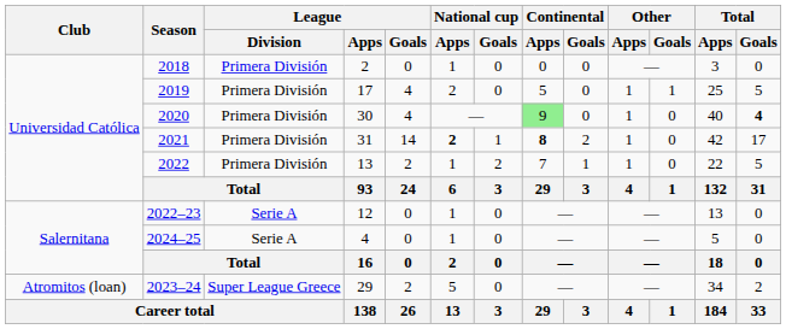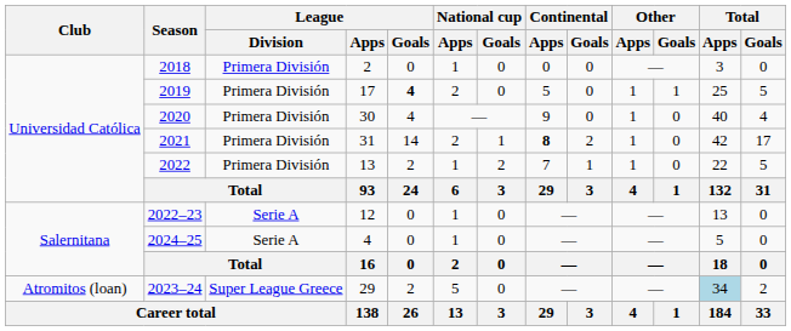2019 | League / Goals: normal -> bold
2020 | Continental / Apps: lightgreen background -> no background
2020 | Total / Goals: bold -> normal
2021 | National cup / Apps: bold -> normal
2023–24 | Total / Apps: no background -> lightblue background
